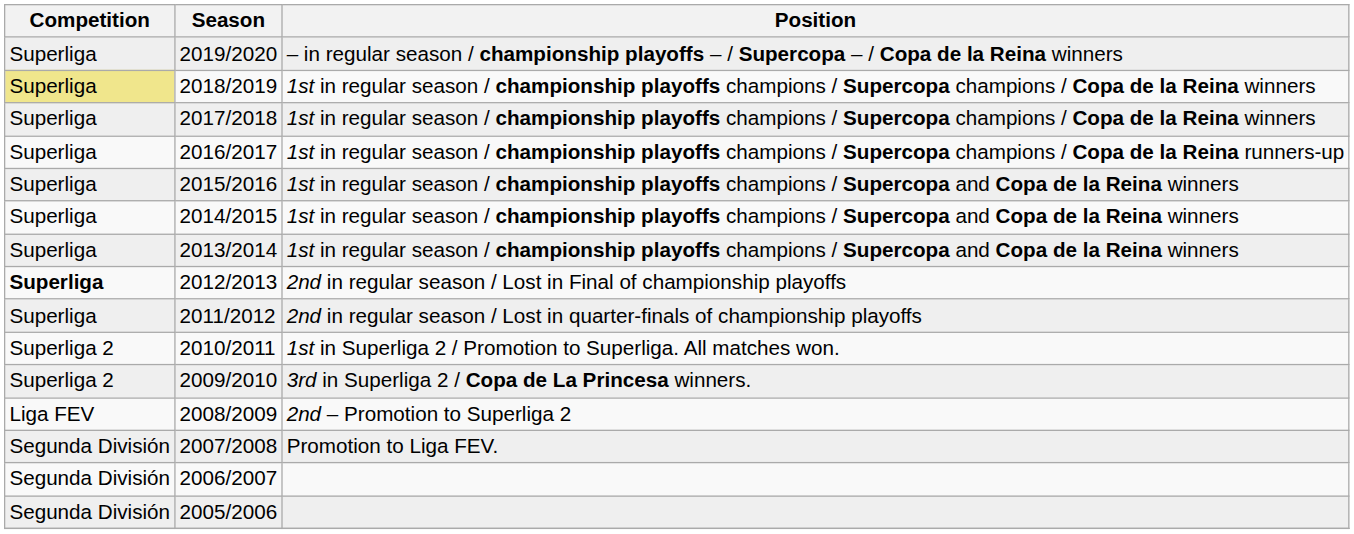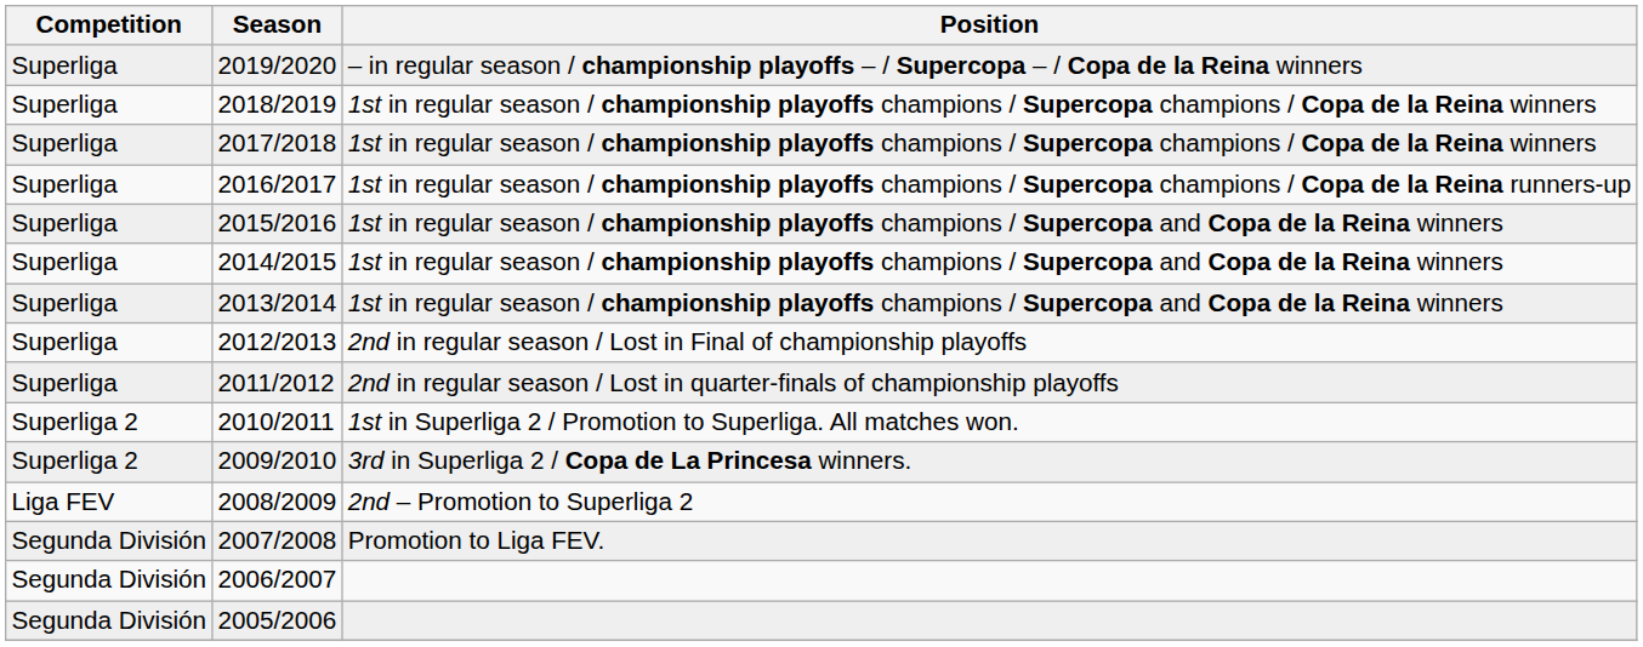2018/2019 | Competition: khaki background -> no background
2012/2013 | Competition: bold -> normal
